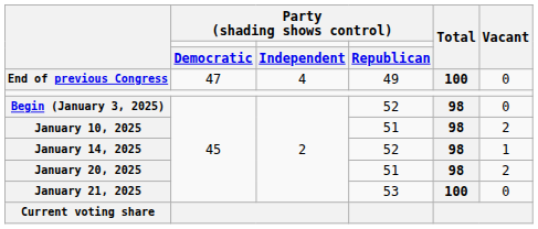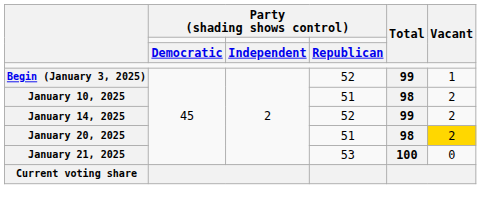- row: End of previous Congress | 47 | 4 | 49 | 100 | 0
Begin (January 3, 2025) | Total: 98 -> 99
Begin (January 3, 2025) | Vacant: 0 -> 1
January 14, 2025 | Total: 98 -> 99
January 14, 2025 | Vacant: 1 -> 2
January 20, 2025 | Vacant: no background -> gold background
